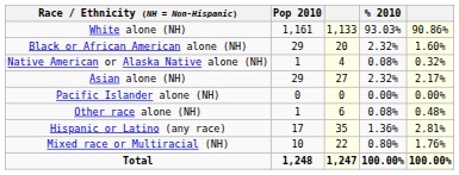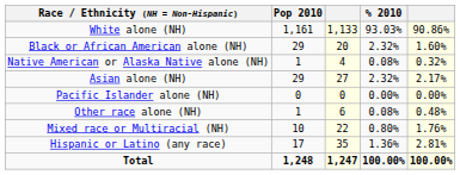rows swapped: Mixed race or Multiracial (NH) <-> Hispanic or Latino (any race)
